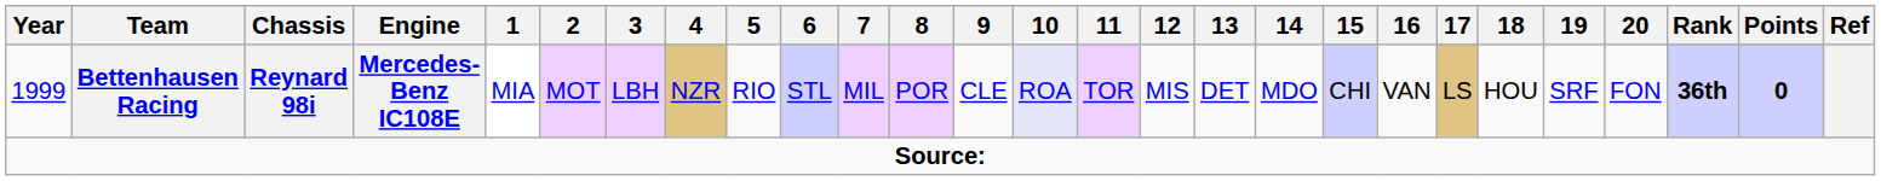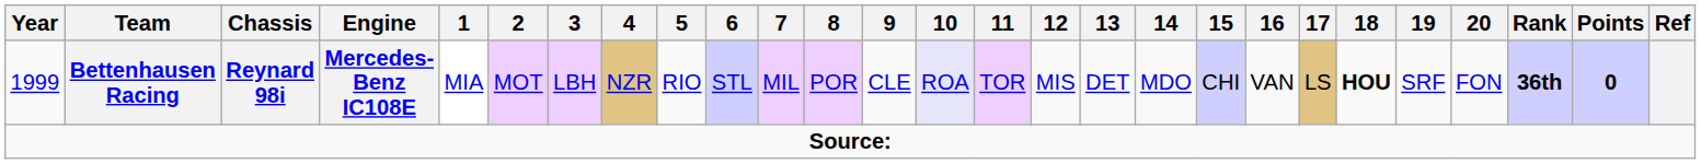1999 | 18: normal -> bold
